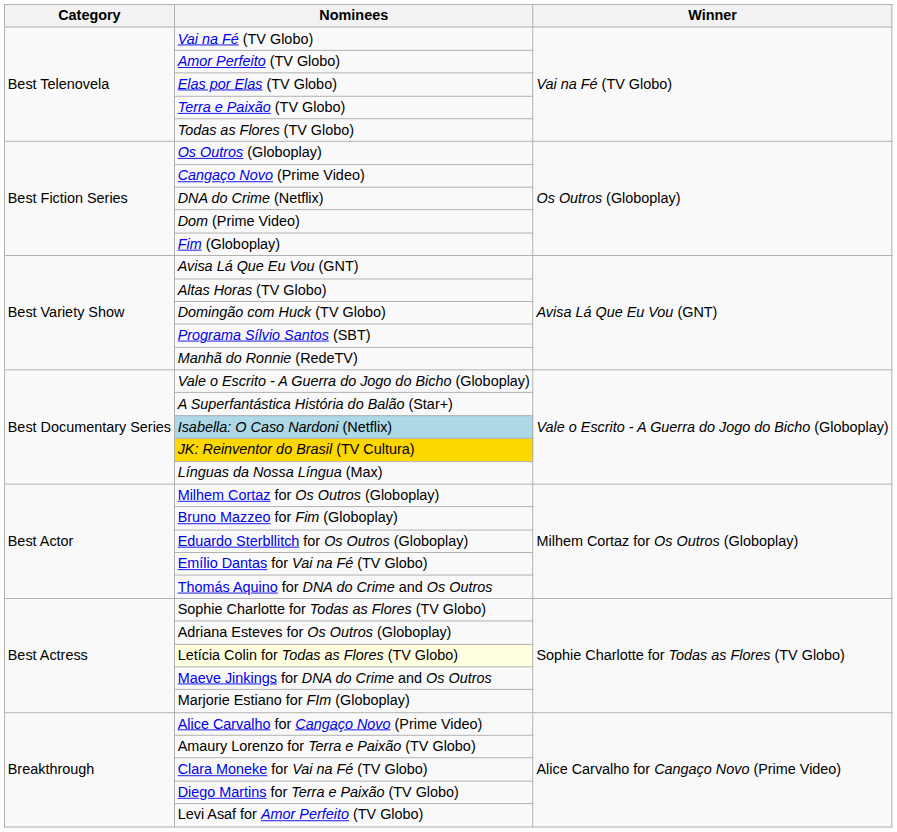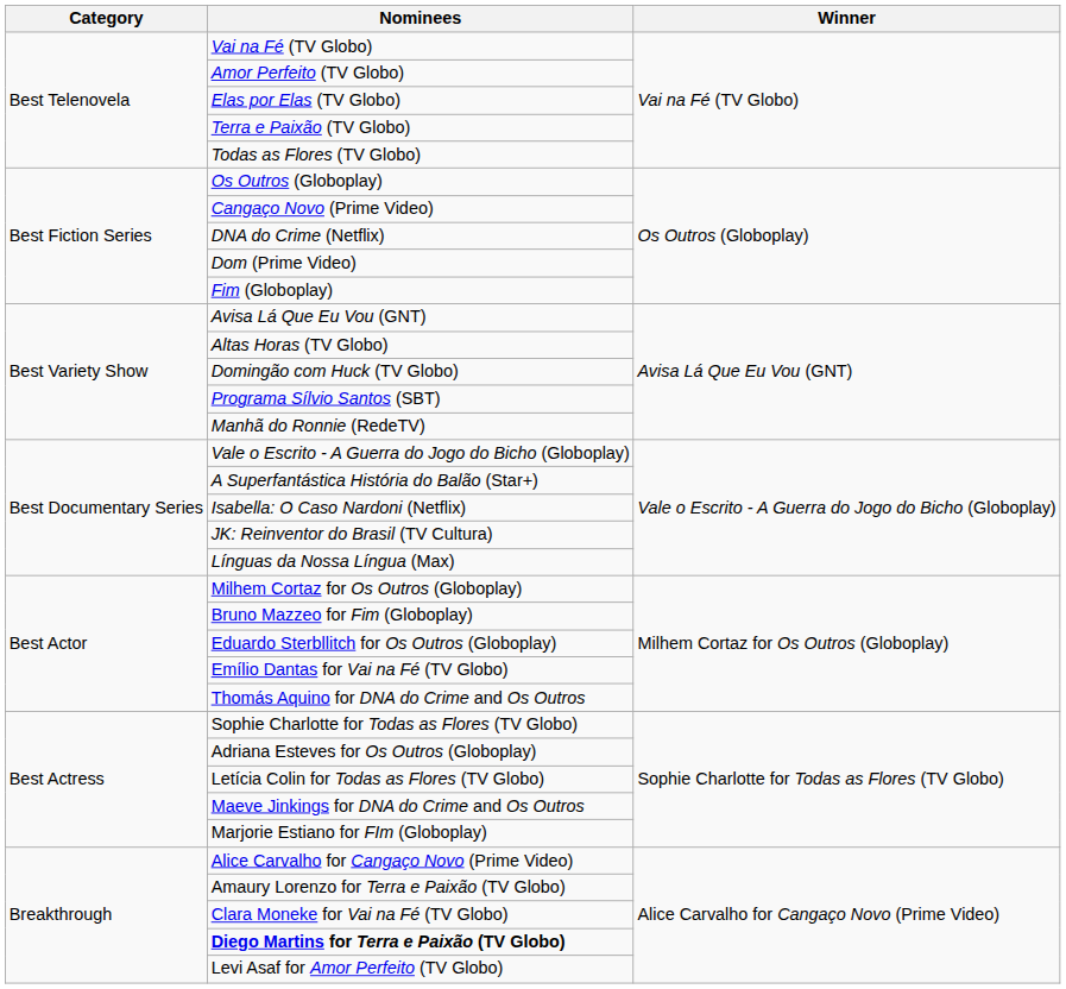Isabella: O Caso Nardoni (Netflix) | Nominees: lightblue background -> no background
JK: Reinventor do Brasil (TV Cultura) | Nominees: gold background -> no background
Letícia Colin for Todas as Flores (TV Globo) | Nominees: lightyellow background -> no background
Diego Martins for Terra e Paixão (TV Globo) | Nominees: normal -> bold
